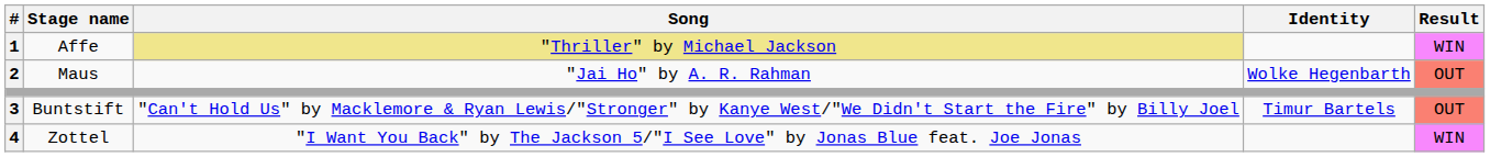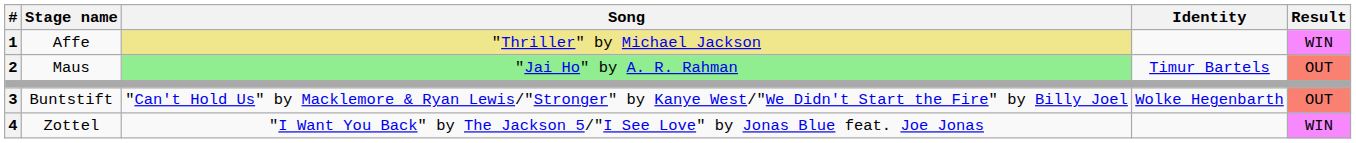Maus | Song: no background -> lightgreen background
Maus | Identity: Wolke Hegenbarth -> Timur Bartels
Buntstift | Identity: Timur Bartels -> Wolke Hegenbarth
